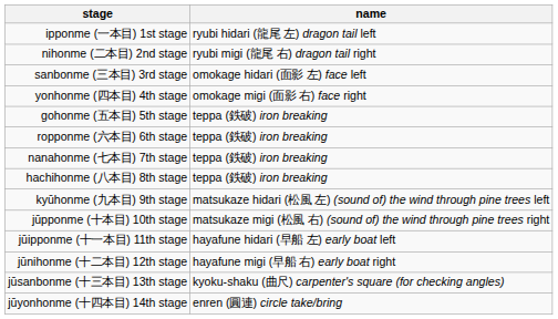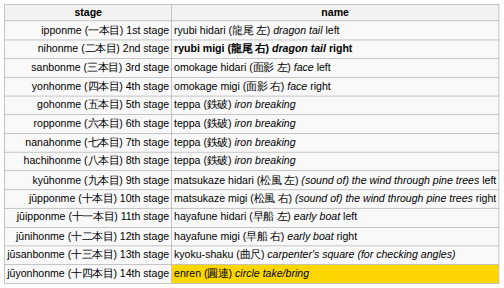nihonme (二本目) 2nd stage | name: normal -> bold
jūyonhonme (十四本目) 14th stage | name: no background -> gold background
